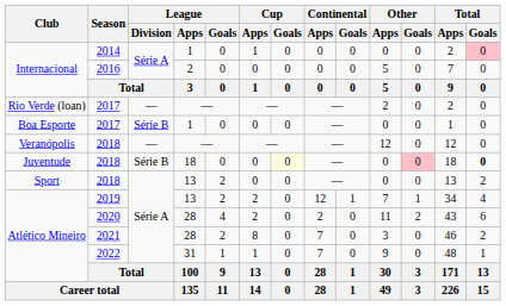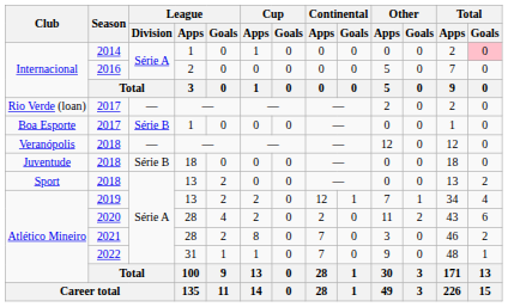Juventude / 2018 | Cup / Goals: lightyellow background -> no background
Juventude / 2018 | Other / Goals: pink background -> no background
Juventude / 2018 | Total / Goals: bold -> normal
